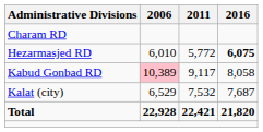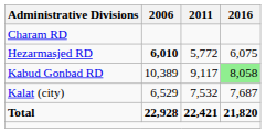Hezarmasjed RD | 2006: normal -> bold
Hezarmasjed RD | 2016: bold -> normal
Kabud Gonbad RD | 2006: pink background -> no background
Kabud Gonbad RD | 2016: no background -> lightgreen background
